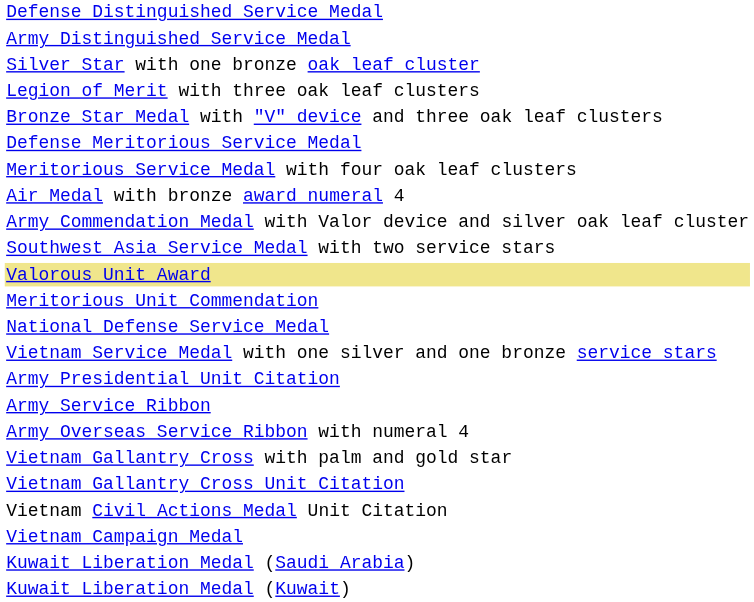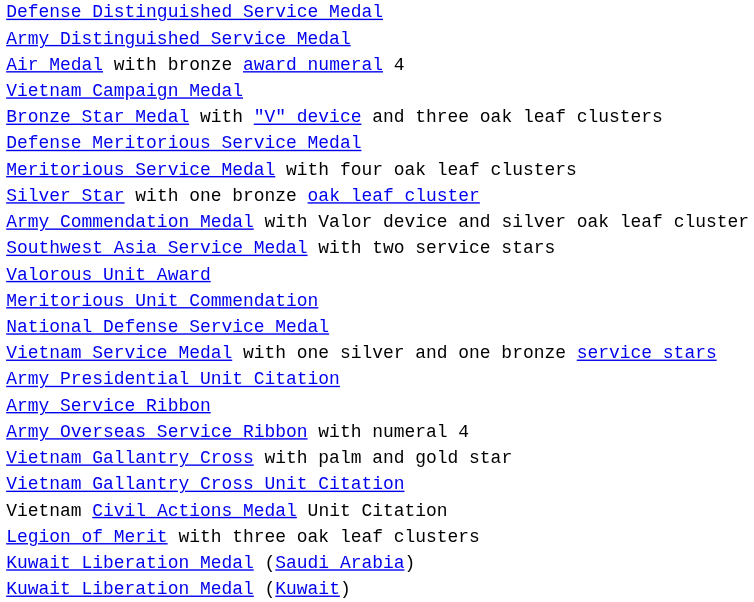row 3 | column 1: Silver Star with one bronze oak leaf cluster -> Air Medal with bronze award numeral 4
row 4 | column 1: Legion of Merit with three oak leaf clusters -> Vietnam Campaign Medal
row 8 | column 1: Air Medal with bronze award numeral 4 -> Silver Star with one bronze oak leaf cluster
row 11 | column 1: khaki background -> no background
row 21 | column 1: Vietnam Campaign Medal -> Legion of Merit with three oak leaf clusters
